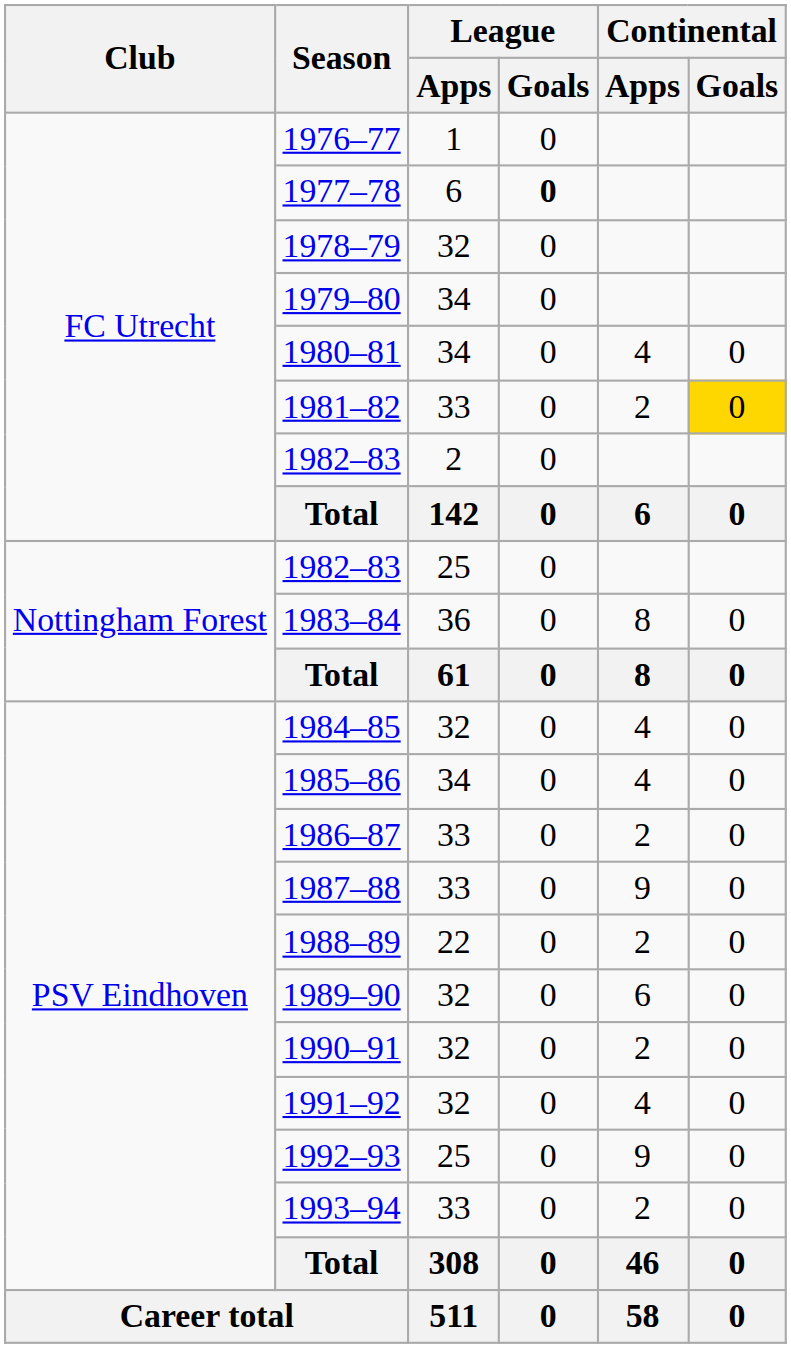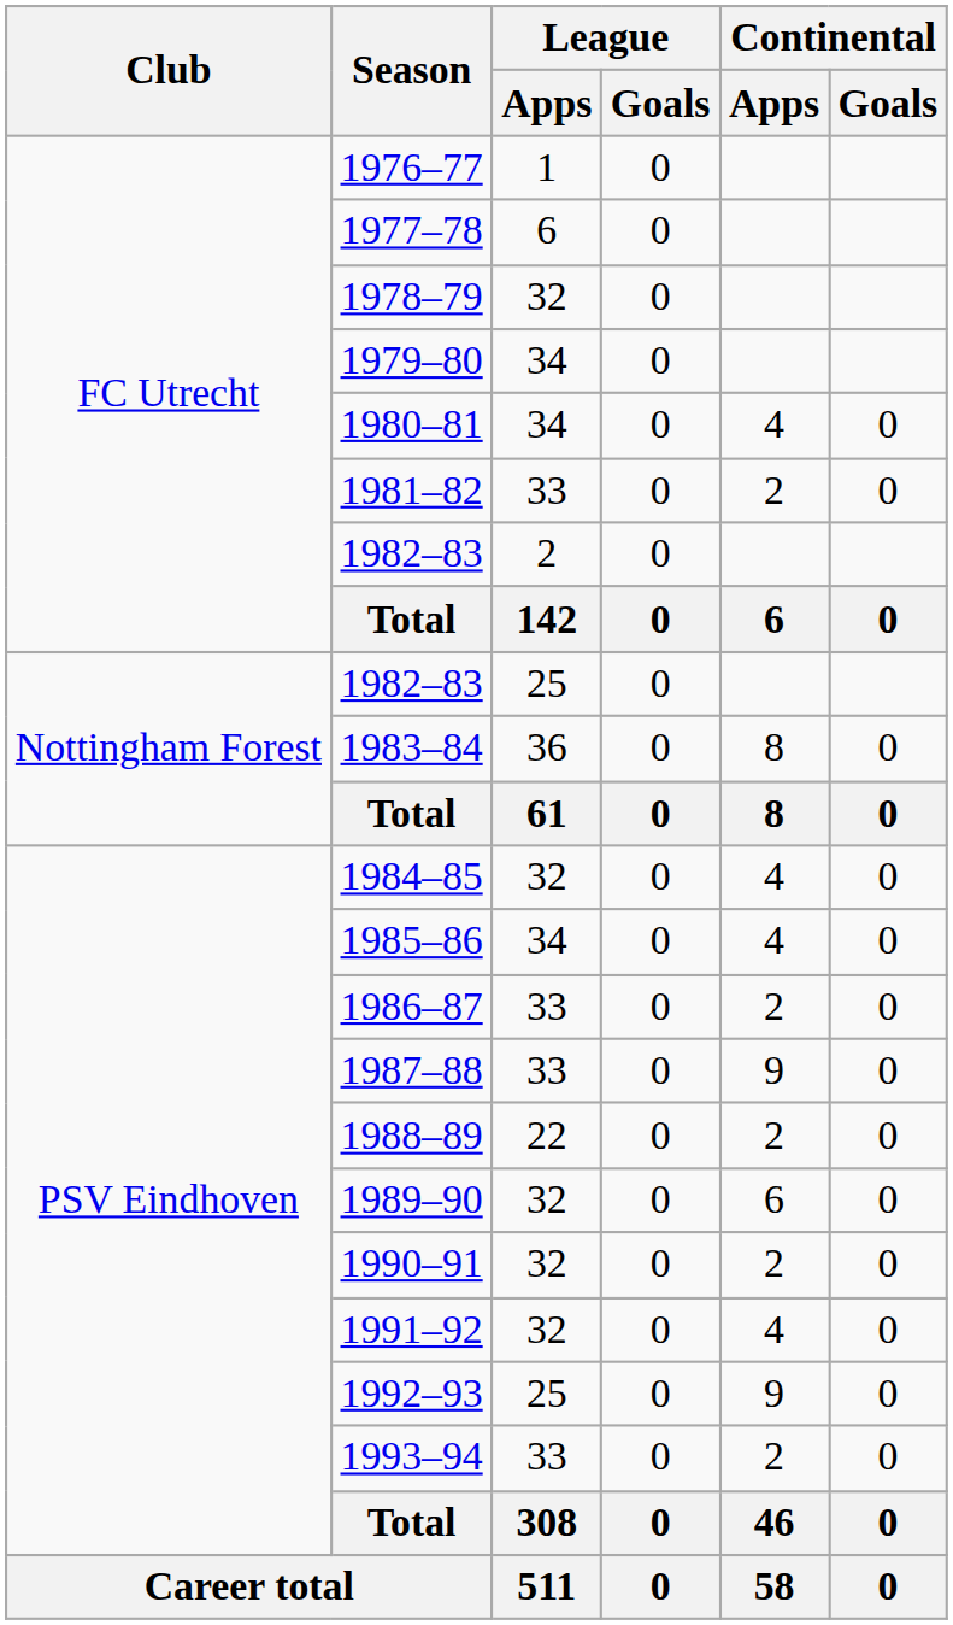1977–78 | League / Goals: bold -> normal
1981–82 | Continental / Goals: gold background -> no background
